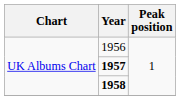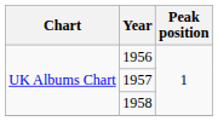1957 | Year: bold -> normal
1958 | Year: bold -> normal
